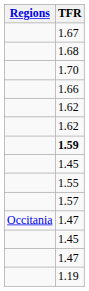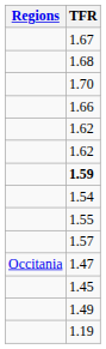row 9 | TFR: 1.45 -> 1.54
row 14 | TFR: 1.47 -> 1.49
